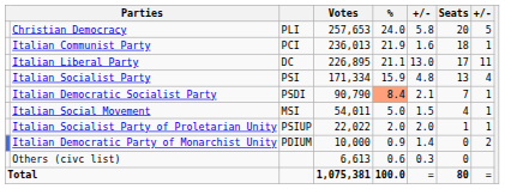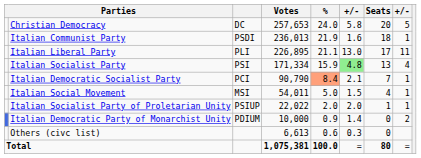Christian Democracy | column 3: PLI -> DC
Italian Communist Party | column 3: PCI -> PSDI
Italian Liberal Party | column 3: DC -> PLI
Italian Socialist Party | column 6: no background -> lightgreen background
Italian Democratic Socialist Party | column 3: PSDI -> PCI
